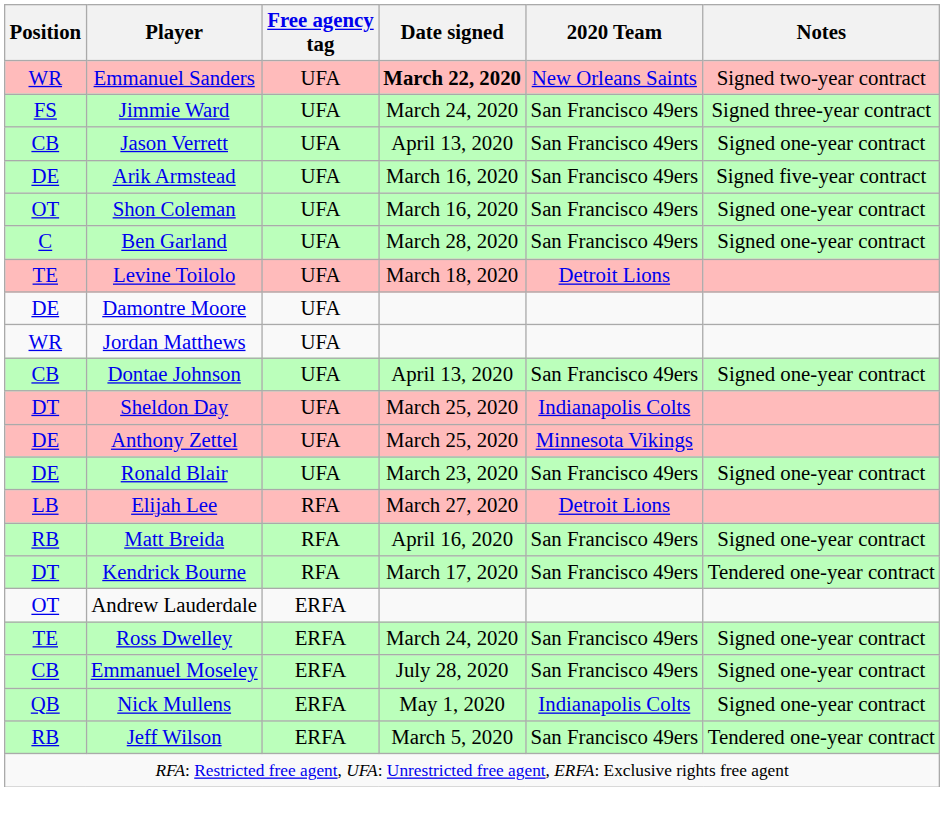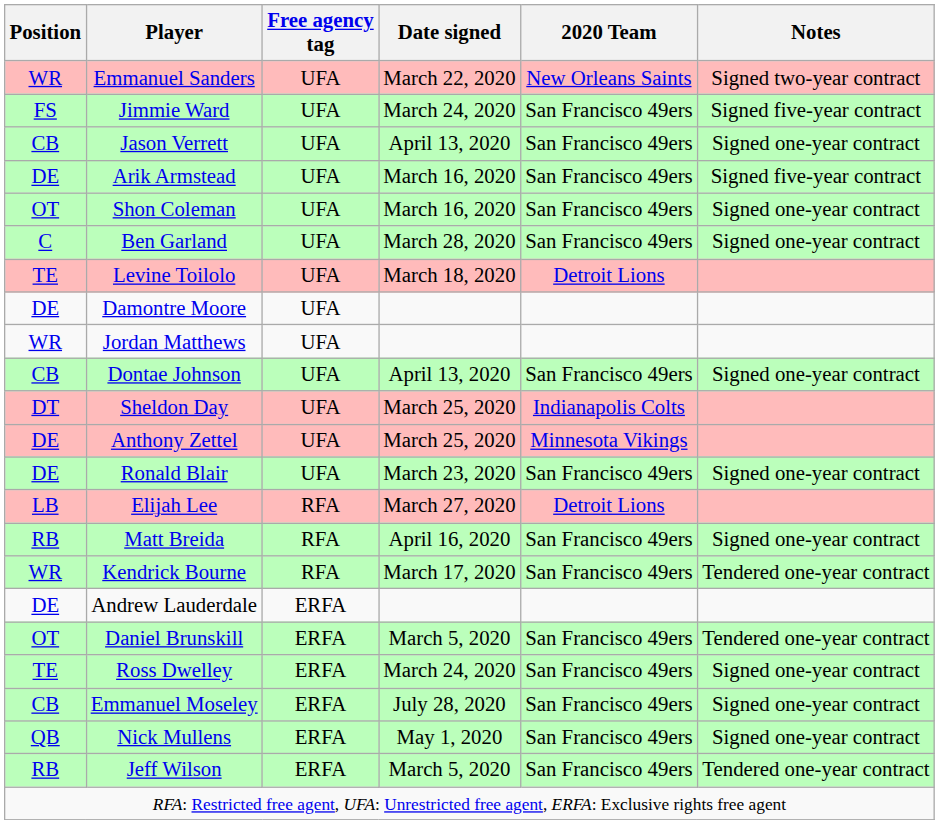Emmanuel Sanders | Date signed: bold -> normal
Jimmie Ward | Notes: Signed three-year contract -> Signed five-year contract
Kendrick Bourne | Position: DT -> WR
Andrew Lauderdale | Position: OT -> DE
+ row: OT | Daniel Brunskill | ERFA | March 5, 2020 | San Francisco 49ers | Tendered one-year contract
Nick Mullens | 2020 Team: Indianapolis Colts -> San Francisco 49ers
